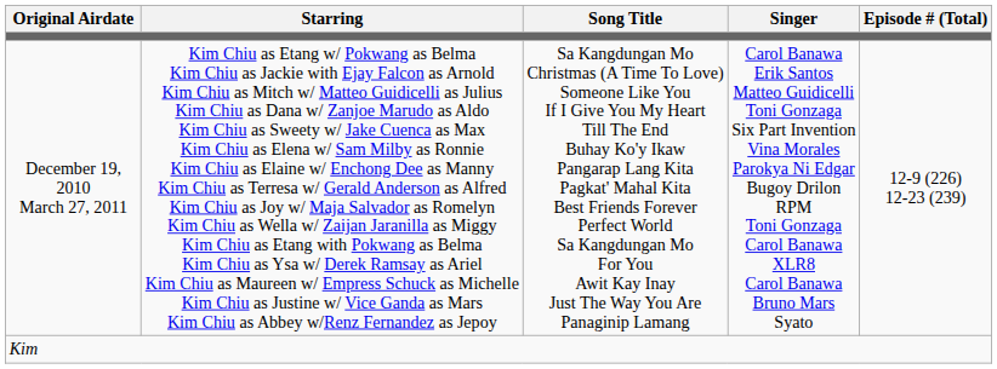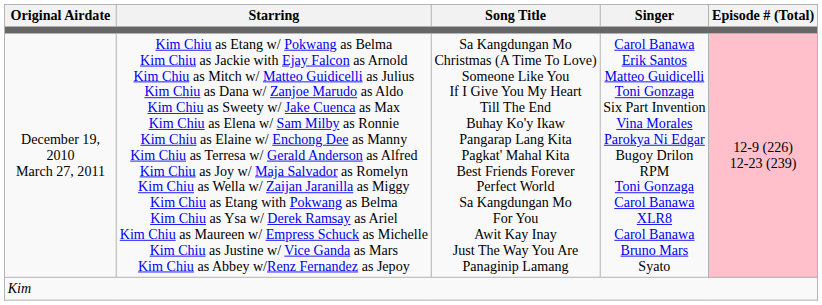December 19, 2010 March 27, 2011 | Episode # (Total): no background -> pink background
